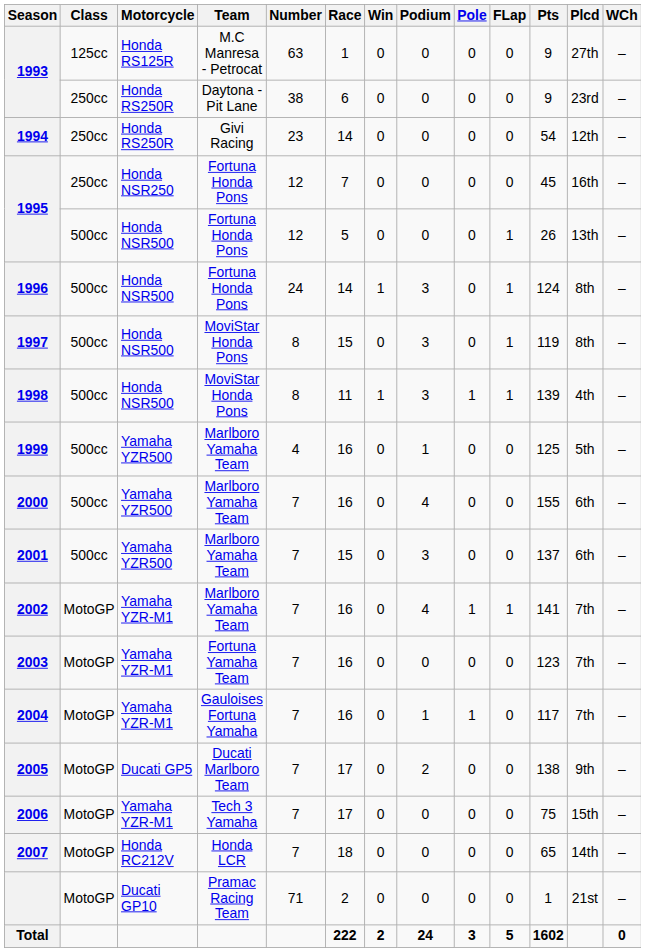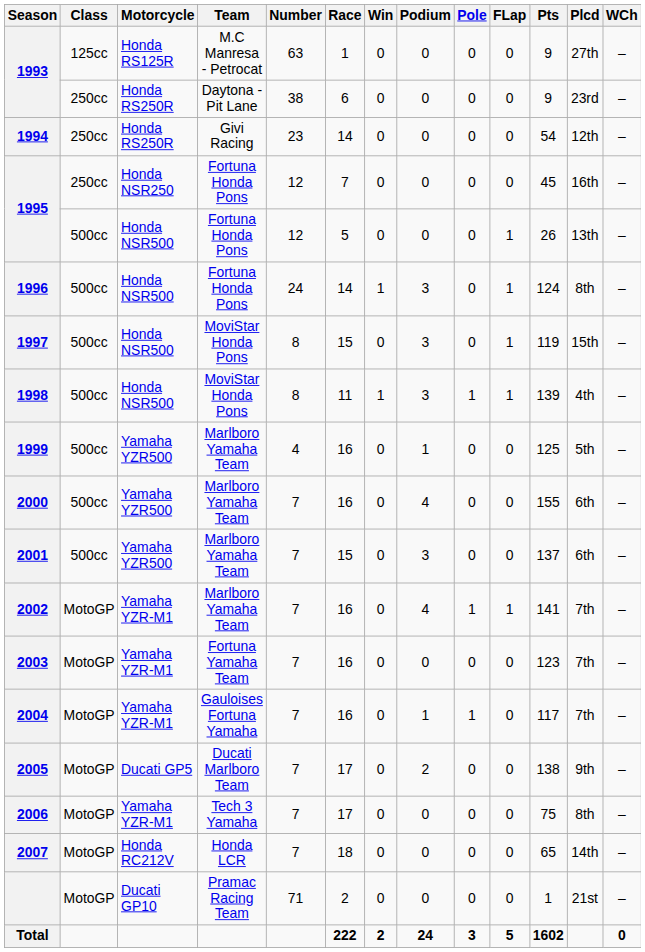1997 | Plcd: 8th -> 15th
2006 | Plcd: 15th -> 8th
